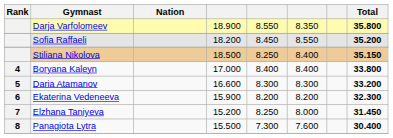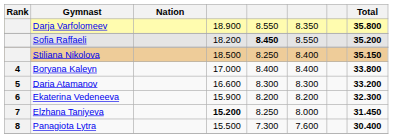Sofia Raffaeli | column 5: normal -> bold
Elzhana Taniyeva | column 4: normal -> bold
